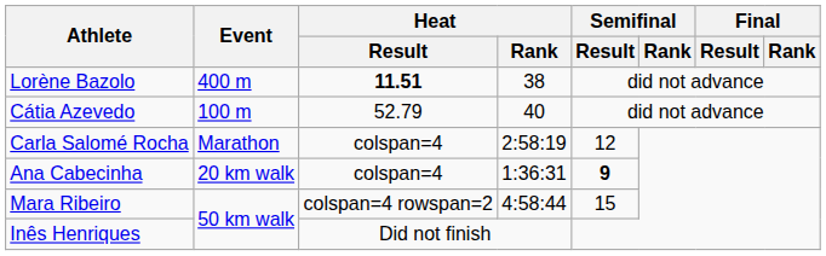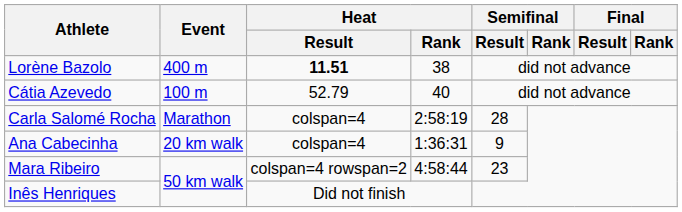Carla Salomé Rocha | Semifinal / Result: 12 -> 28
Ana Cabecinha | Semifinal / Result: bold -> normal
Mara Ribeiro | Semifinal / Result: 15 -> 23
